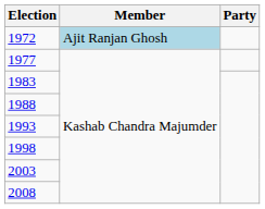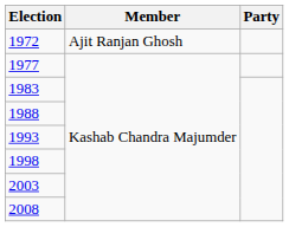1972 | Member: lightblue background -> no background
